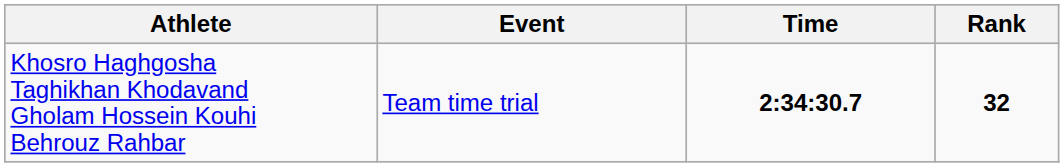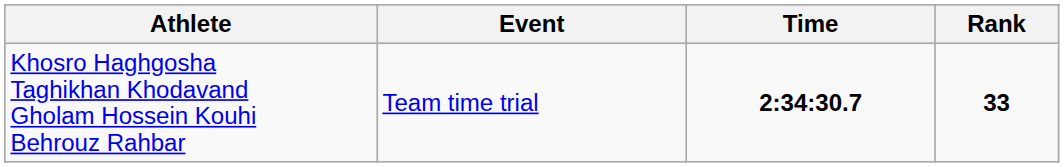row 2 | Rank: 32 -> 33
